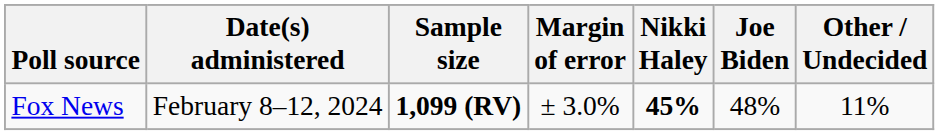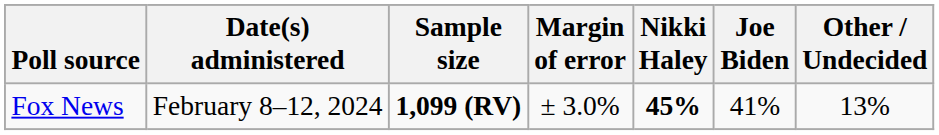Fox News | Joe Biden: 48% -> 41%
Fox News | Other / Undecided: 11% -> 13%
